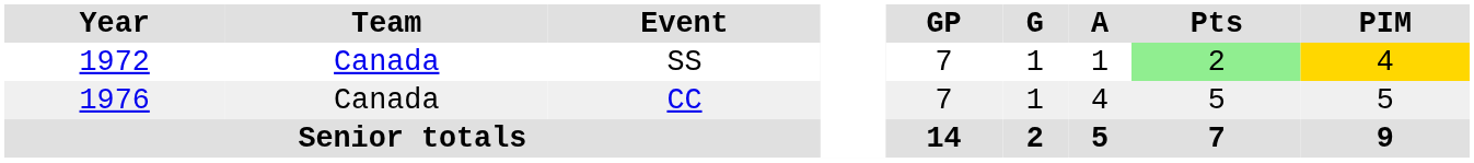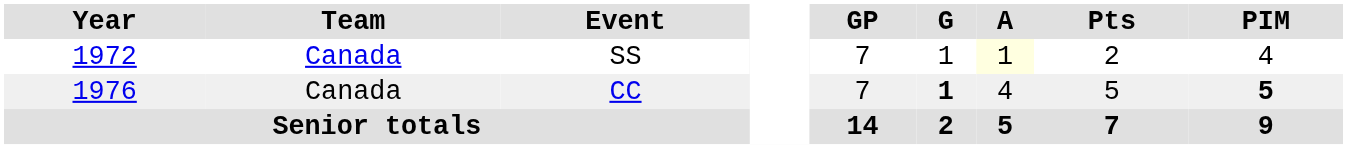SS | A: no background -> lightyellow background
SS | Pts: lightgreen background -> no background
SS | PIM: gold background -> no background
CC | G: normal -> bold
CC | PIM: normal -> bold
